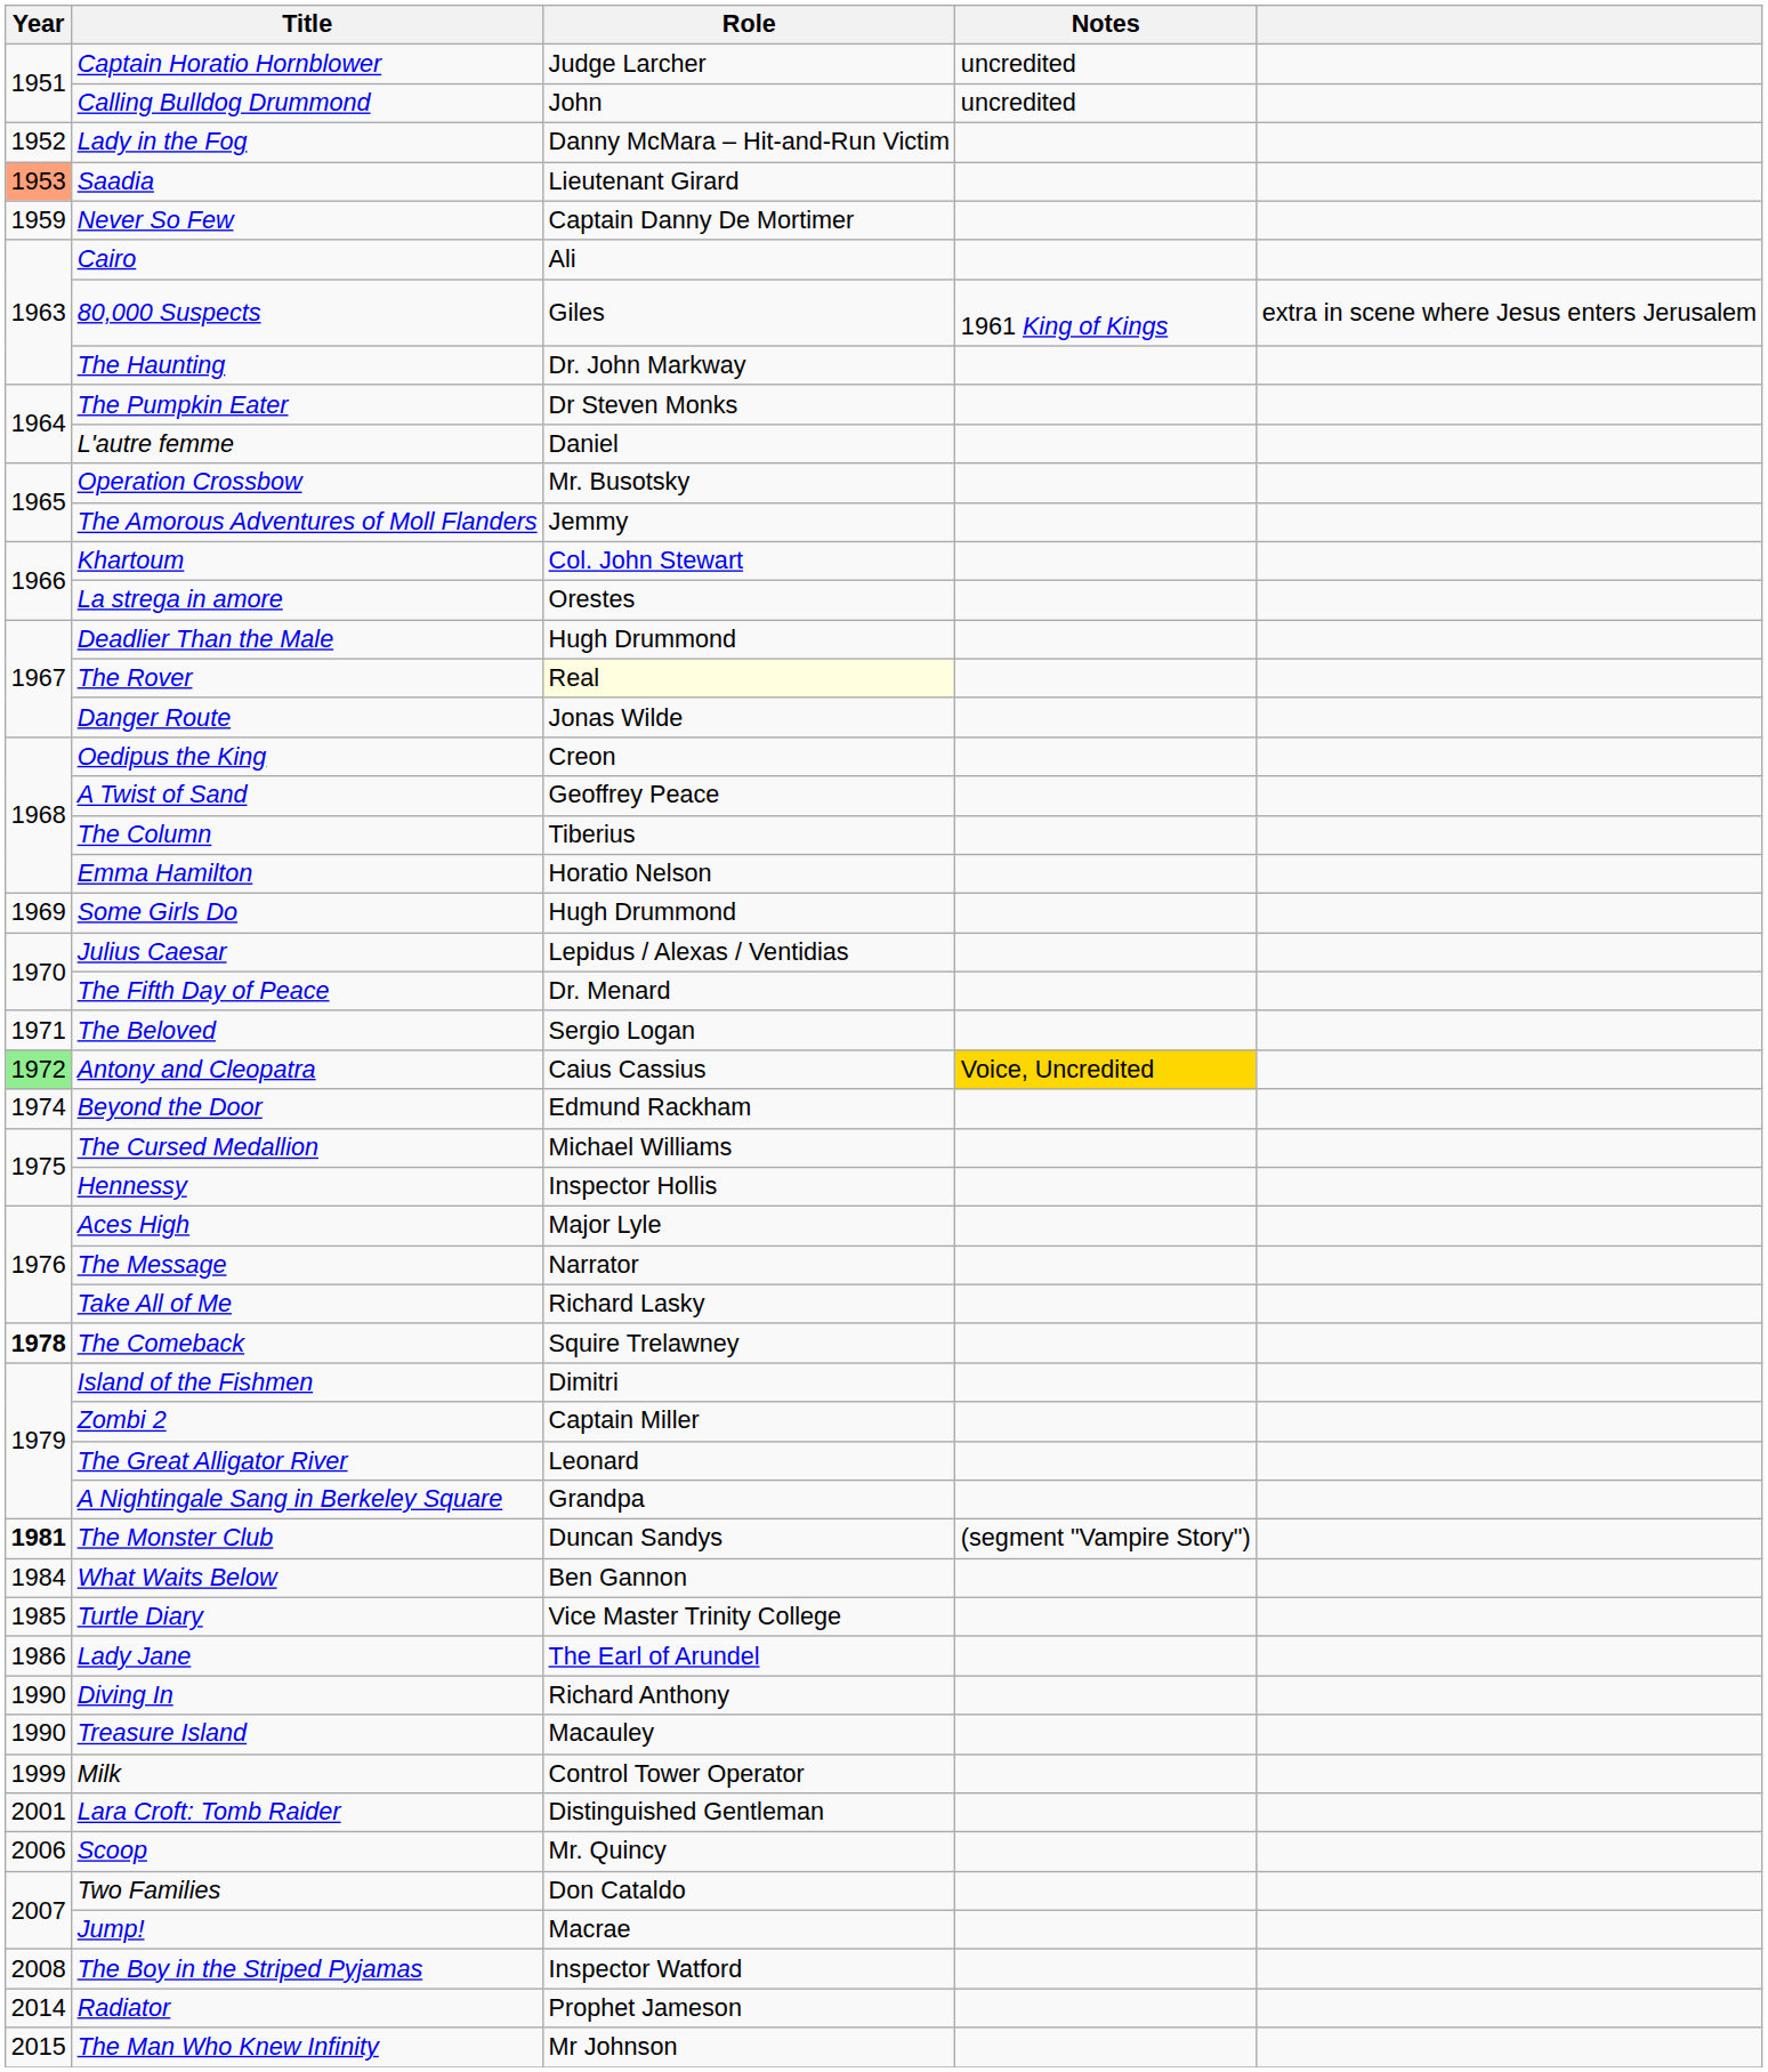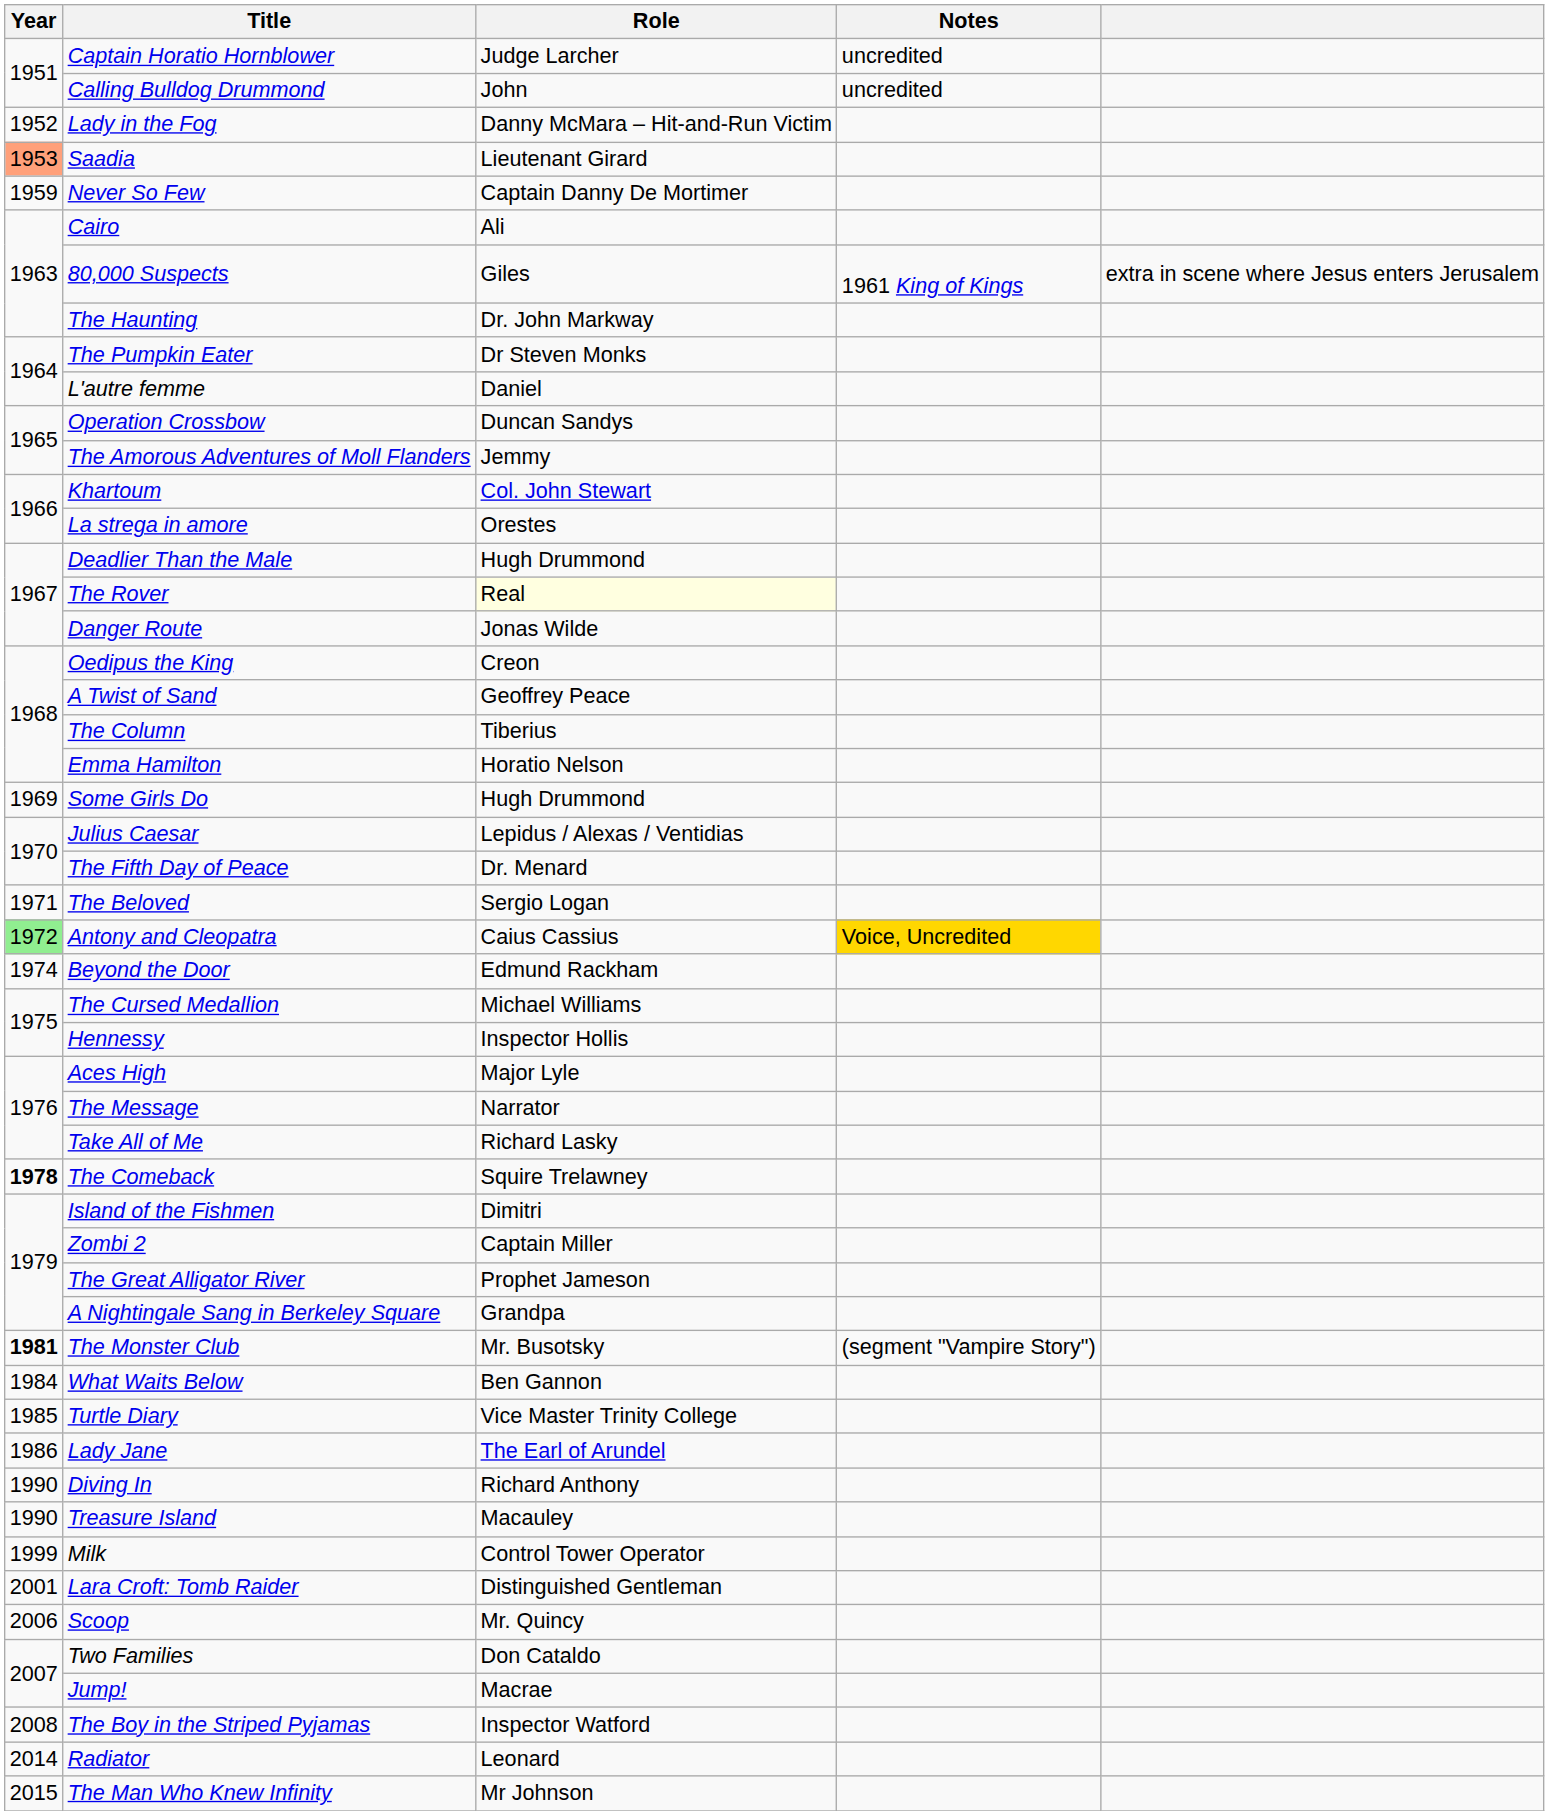Operation Crossbow | Role: Mr. Busotsky -> Duncan Sandys
The Great Alligator River | Role: Leonard -> Prophet Jameson
The Monster Club | Role: Duncan Sandys -> Mr. Busotsky
Radiator | Role: Prophet Jameson -> Leonard
